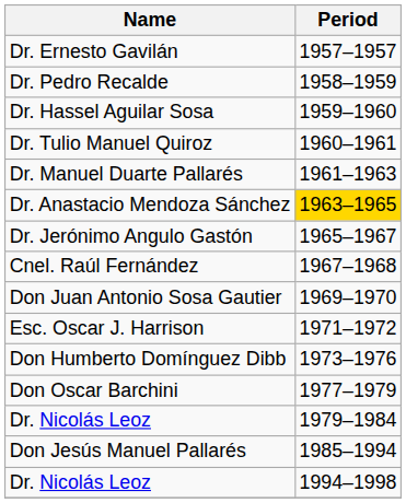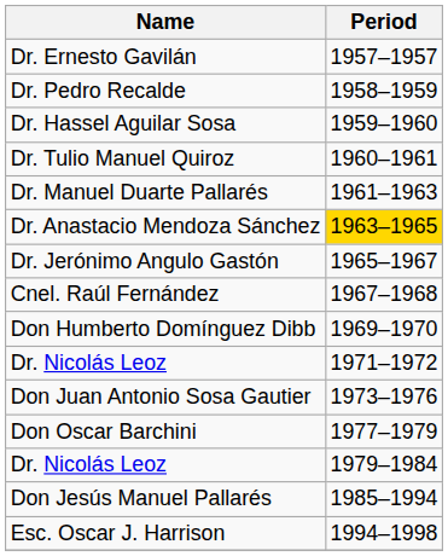row 10 | Name: Don Juan Antonio Sosa Gautier -> Don Humberto Domínguez Dibb
row 11 | Name: Esc. Oscar J. Harrison -> Dr. Nicolás Leoz
row 12 | Name: Don Humberto Domínguez Dibb -> Don Juan Antonio Sosa Gautier
row 16 | Name: Dr. Nicolás Leoz -> Esc. Oscar J. Harrison
